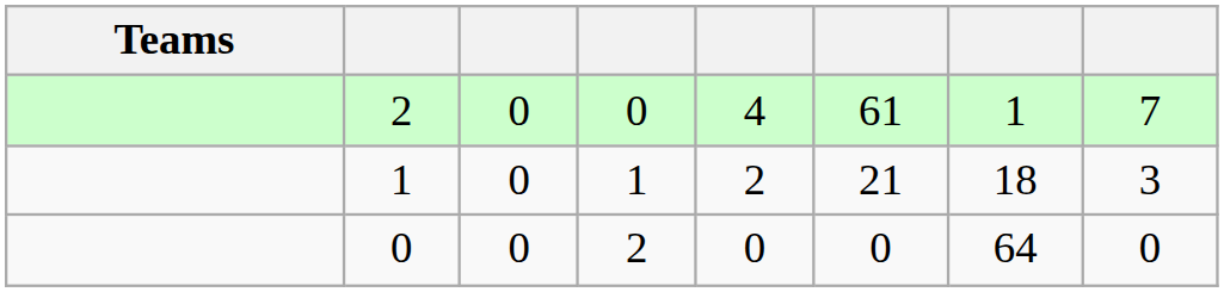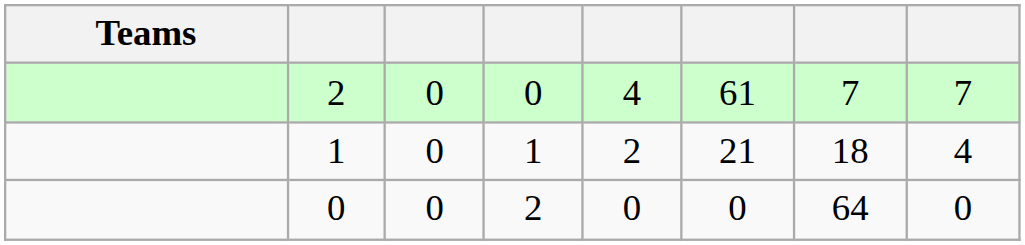row 2 | column 7: 1 -> 7
row 3 | column 8: 3 -> 4
